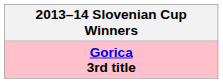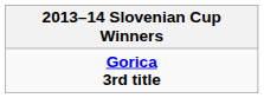row 2 | column 1: pink background -> no background
